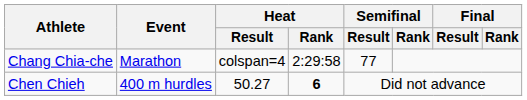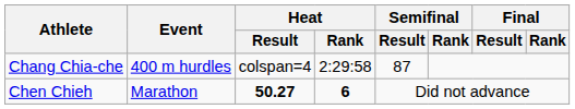Chang Chia-che | Event: Marathon -> 400 m hurdles
Chang Chia-che | Semifinal / Result: 77 -> 87
Chen Chieh | Event: 400 m hurdles -> Marathon
Chen Chieh | Heat / Result: normal -> bold
